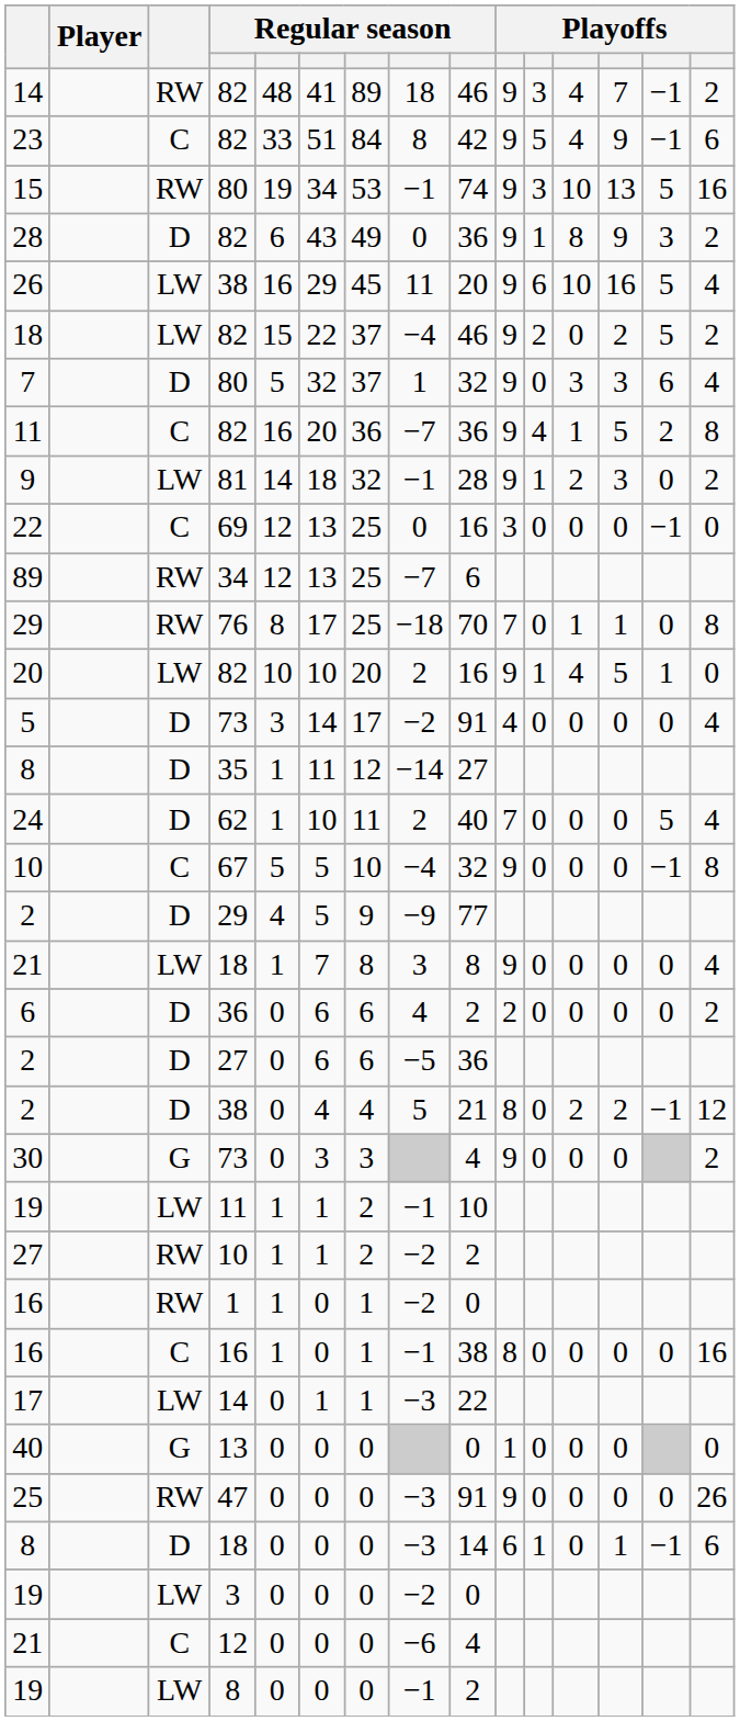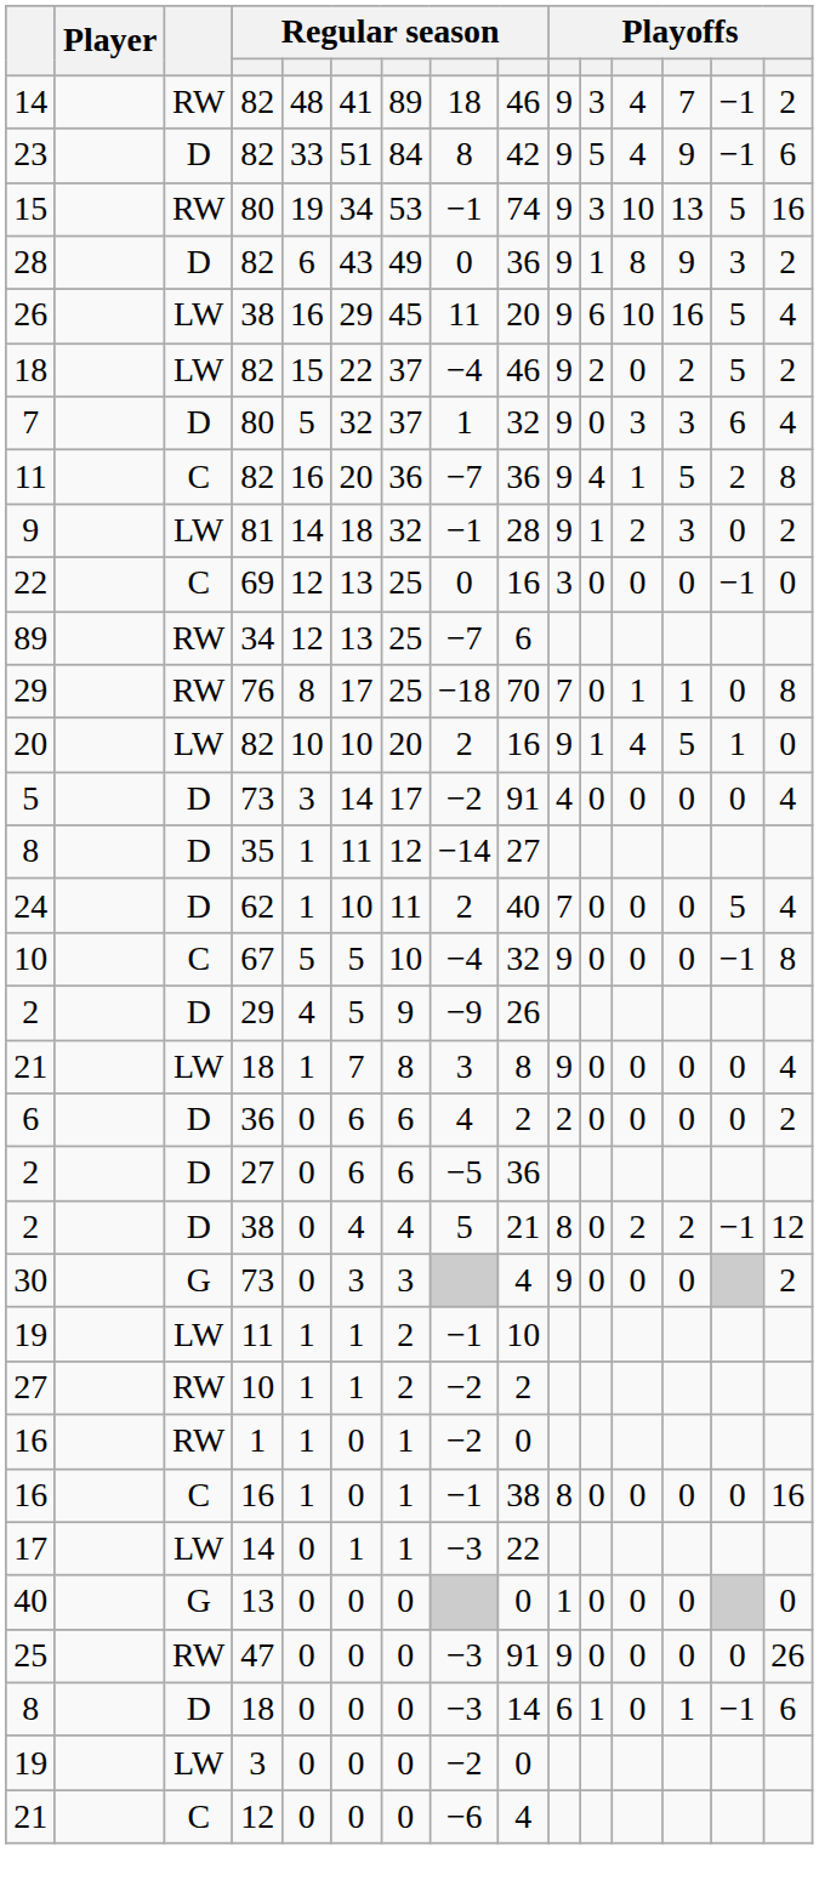23 | column 3: C -> D
2 / 29 | column 9: 77 -> 26
- row: 19 | LW | 8 | 0 | 0 | 0 | −1 | 2
